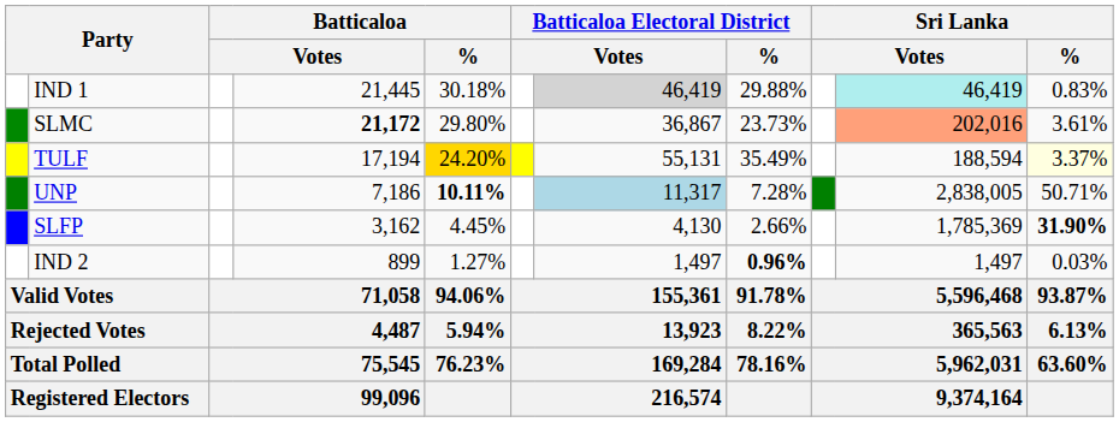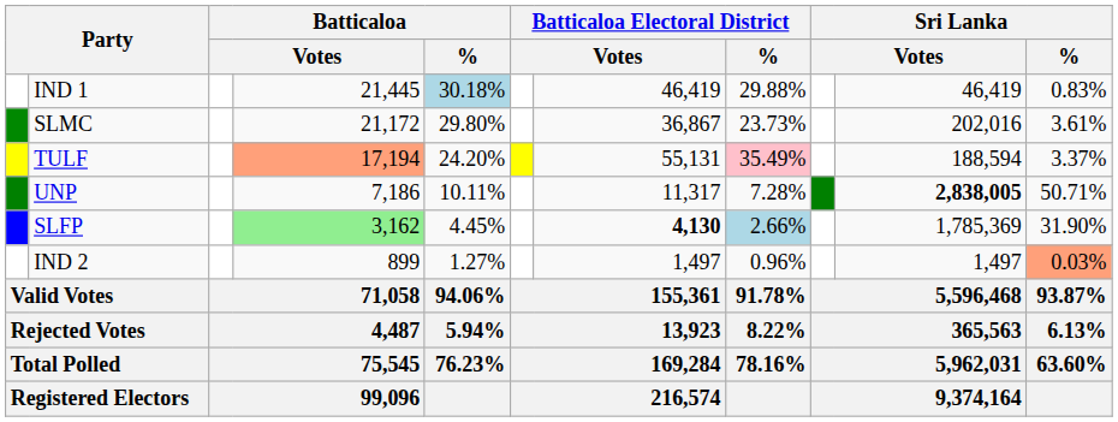IND 1 | Batticaloa / %: no background -> lightblue background
IND 1 | column 7: lightgrey background -> no background
IND 1 | column 10: paleturquoise background -> no background
SLMC | column 4: bold -> normal
SLMC | column 10: lightsalmon background -> no background
TULF | column 4: no background -> lightsalmon background
TULF | Batticaloa / %: gold background -> no background
TULF | Batticaloa Electoral District / %: no background -> pink background
TULF | Sri Lanka / %: lightyellow background -> no background
UNP | Batticaloa / %: bold -> normal
UNP | column 7: lightblue background -> no background
UNP | column 10: normal -> bold
SLFP | column 4: no background -> lightgreen background
SLFP | column 7: normal -> bold
SLFP | Batticaloa Electoral District / %: no background -> lightblue background
SLFP | Sri Lanka / %: bold -> normal
IND 2 | Batticaloa Electoral District / %: bold -> normal
IND 2 | Sri Lanka / %: no background -> lightsalmon background
